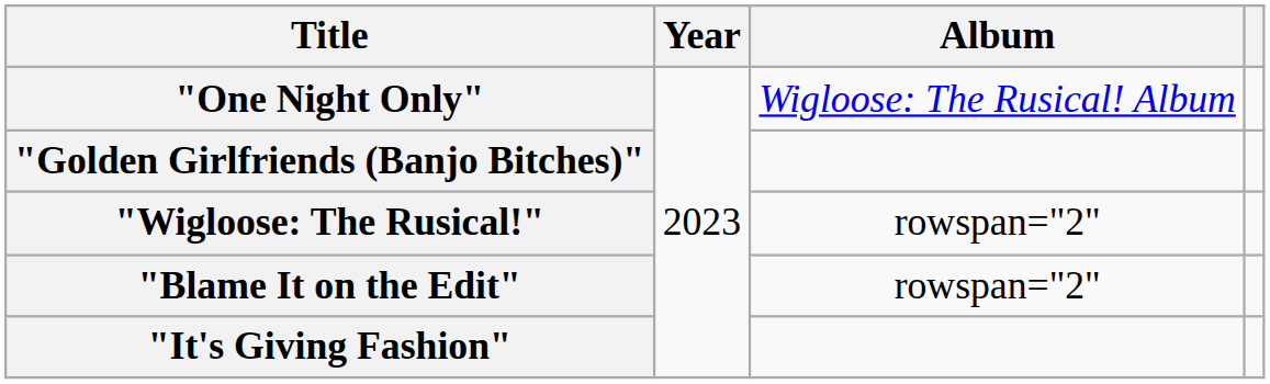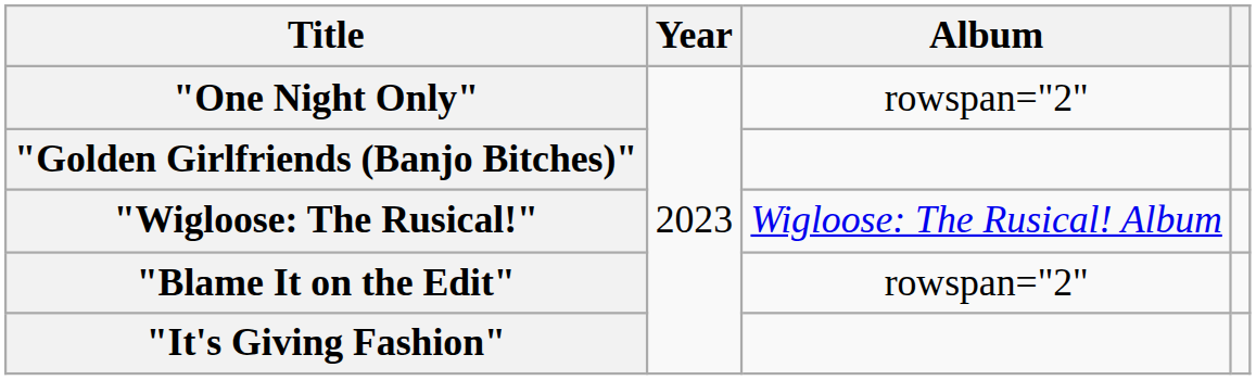"One Night Only" | Album: Wigloose: The Rusical! Album -> rowspan="2"
"Wigloose: The Rusical!" | Album: rowspan="2" -> Wigloose: The Rusical! Album
